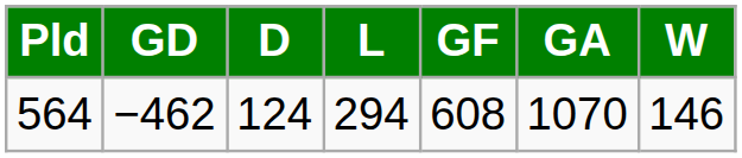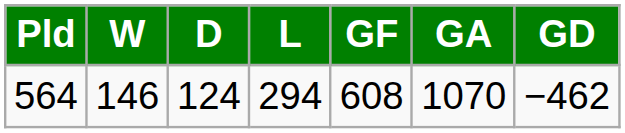columns swapped: W <-> GD
